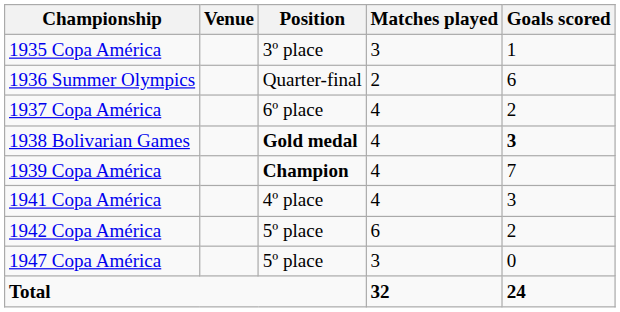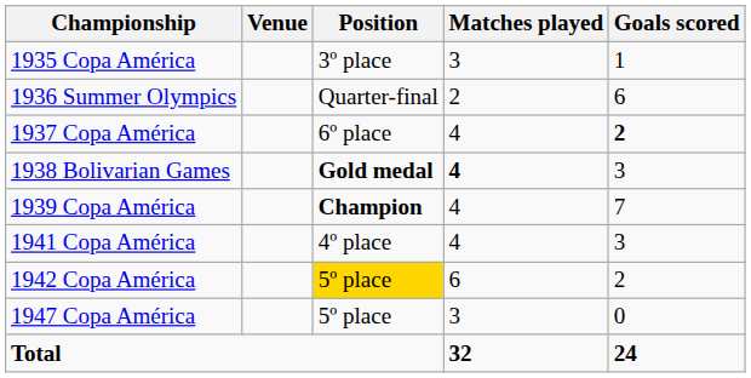1937 Copa América | Goals scored: normal -> bold
1938 Bolivarian Games | Matches played: normal -> bold
1938 Bolivarian Games | Goals scored: bold -> normal
1942 Copa América | Position: no background -> gold background
